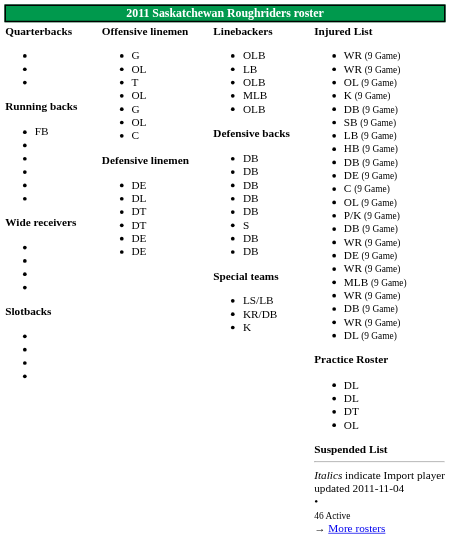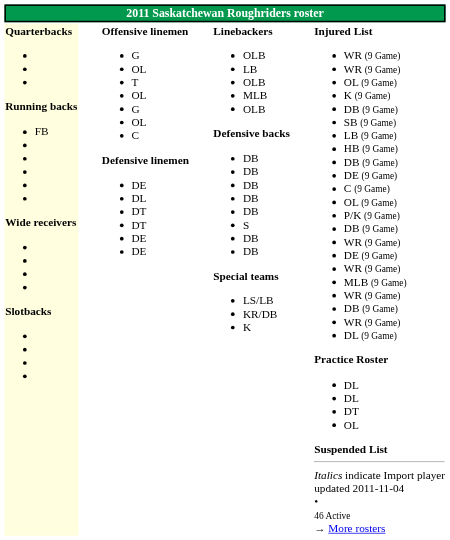Quarterbacks Running backs FB Wide receivers Slotbacks | column 1: no background -> lightyellow background
